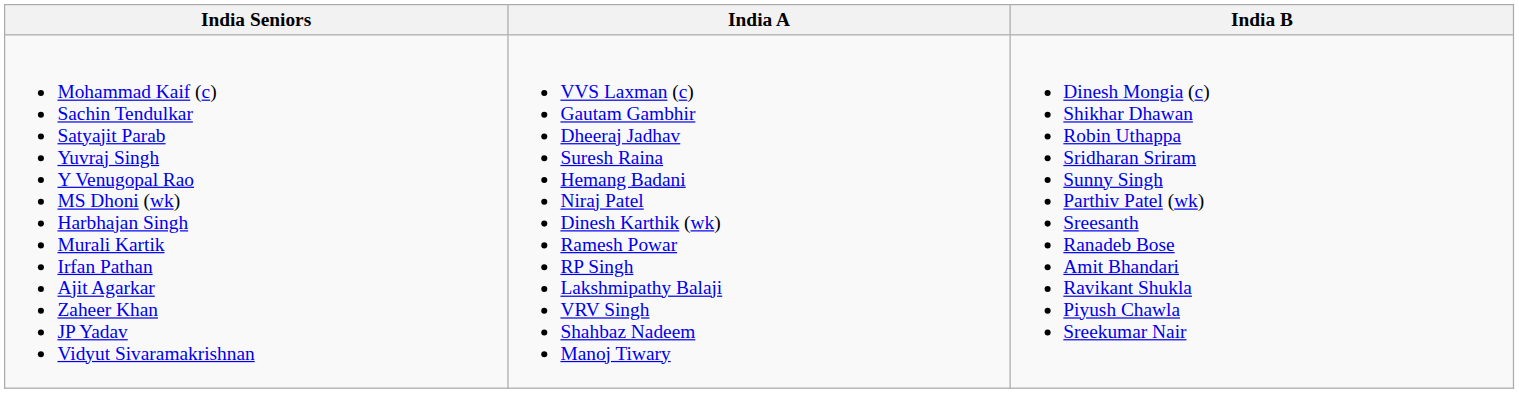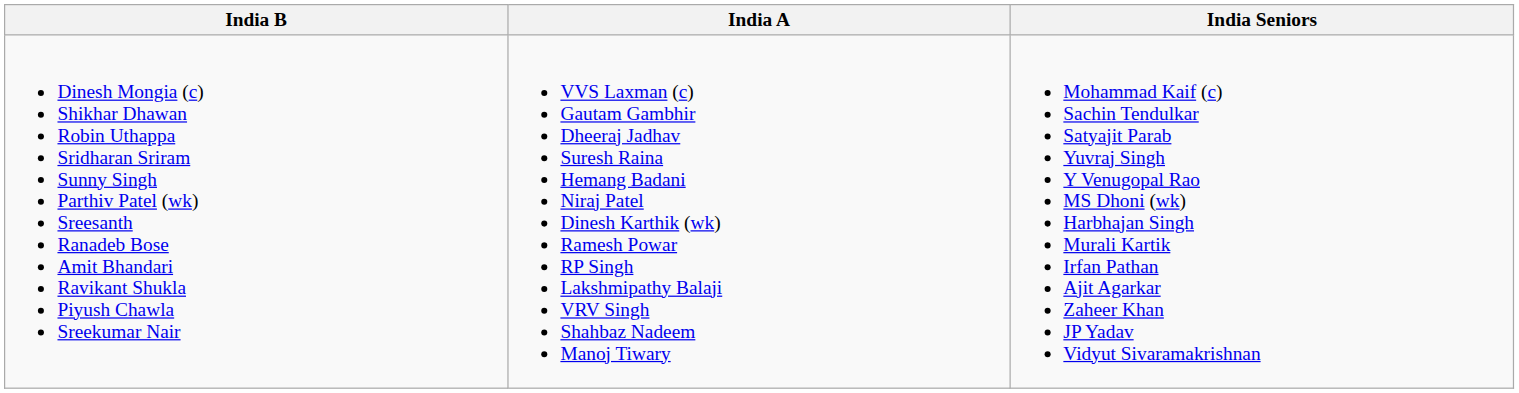columns swapped: India Seniors <-> India B
